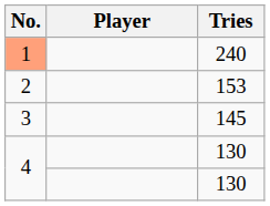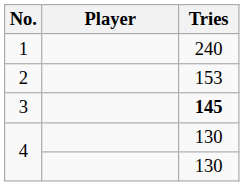1 | No.: lightsalmon background -> no background
3 | Tries: normal -> bold
